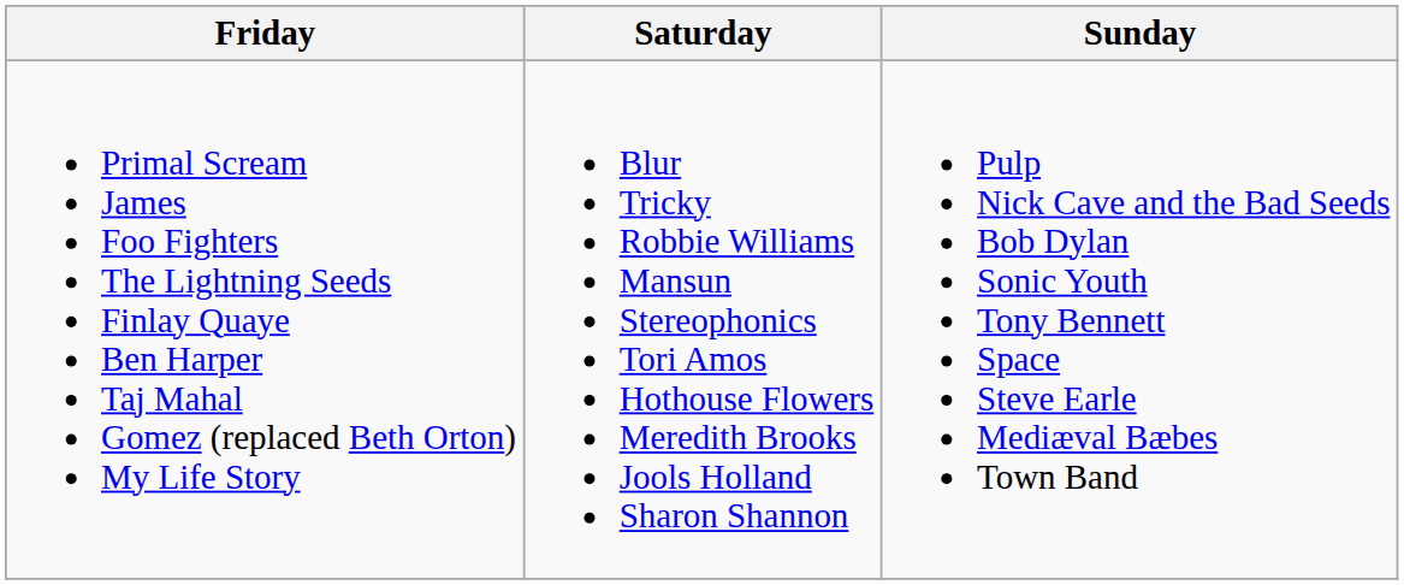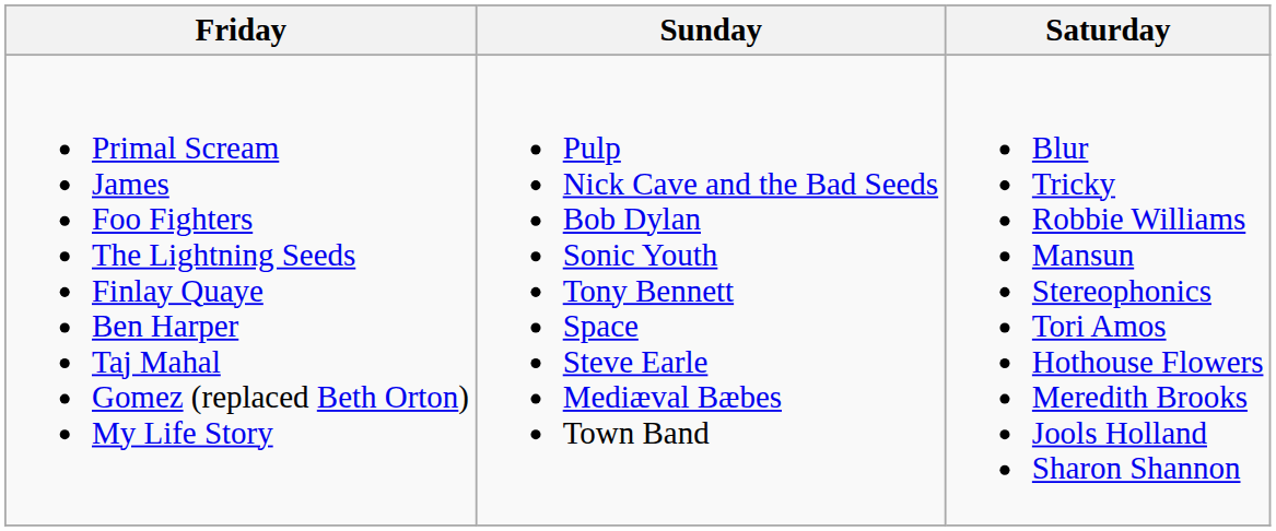columns swapped: Saturday <-> Sunday
